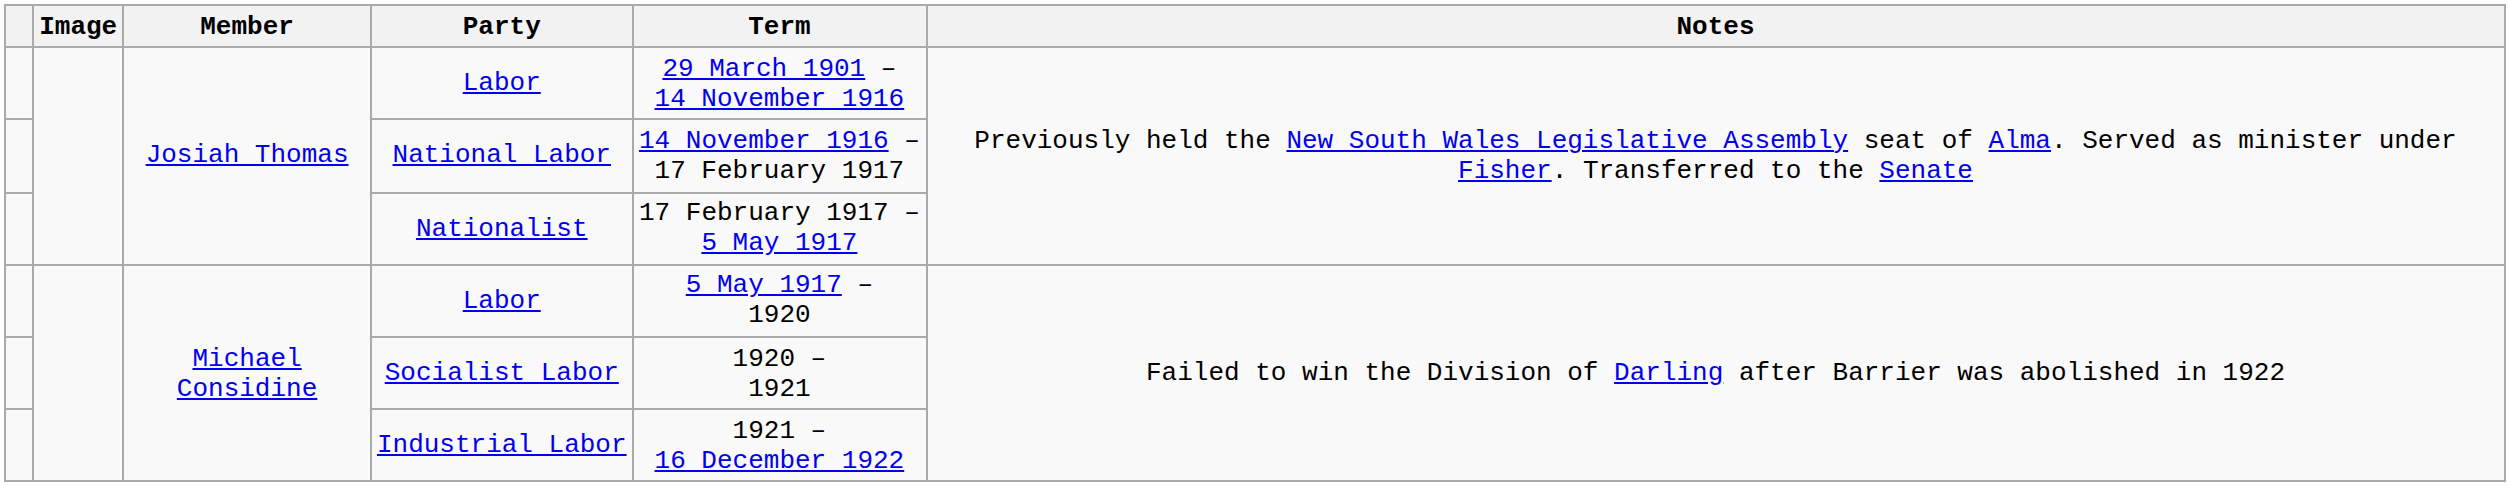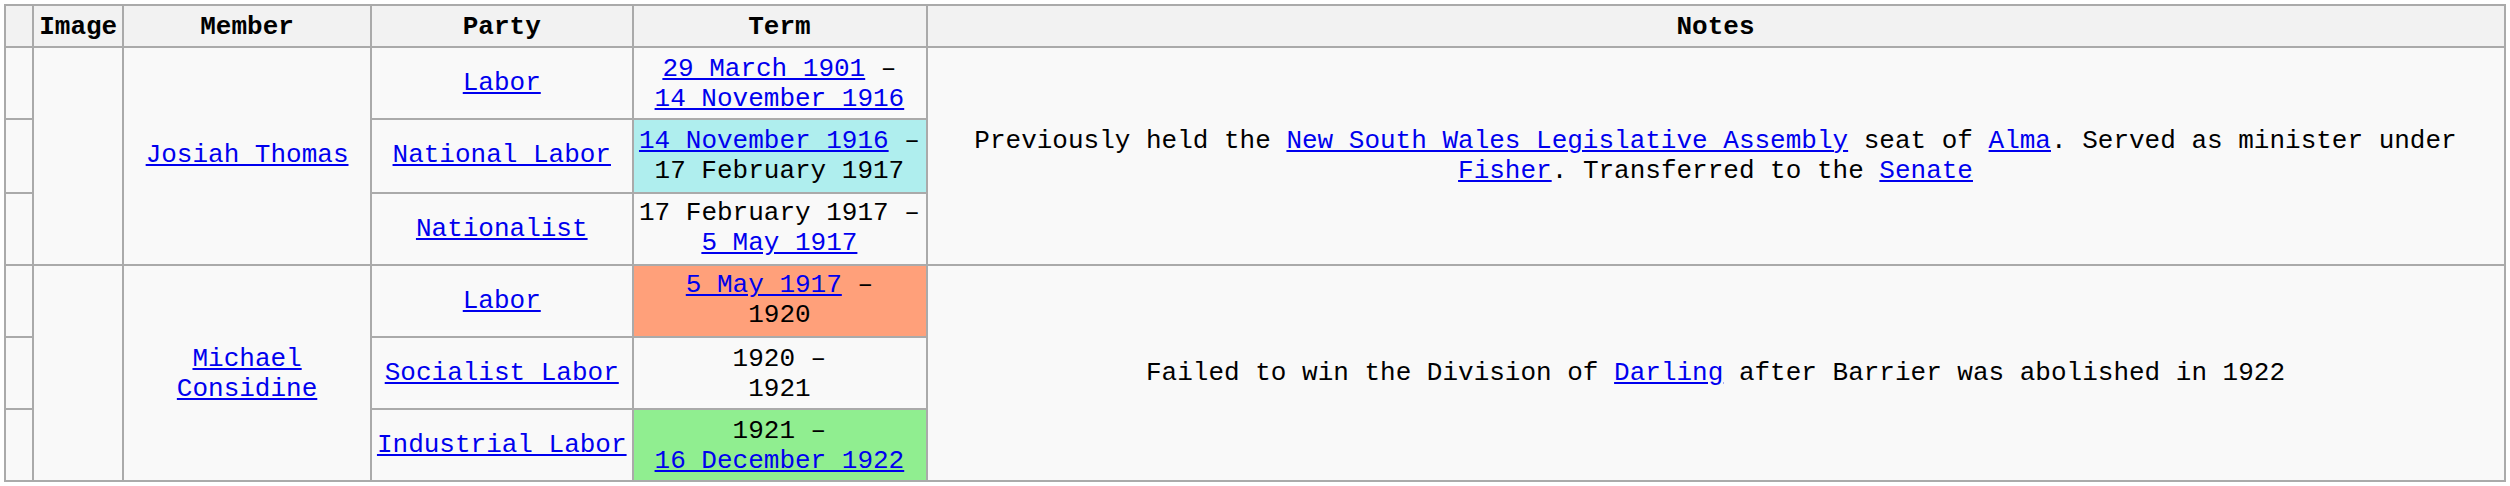National Labor | Term: no background -> paleturquoise background
Michael Considine / Labor | Term: no background -> lightsalmon background
Industrial Labor | Term: no background -> lightgreen background
